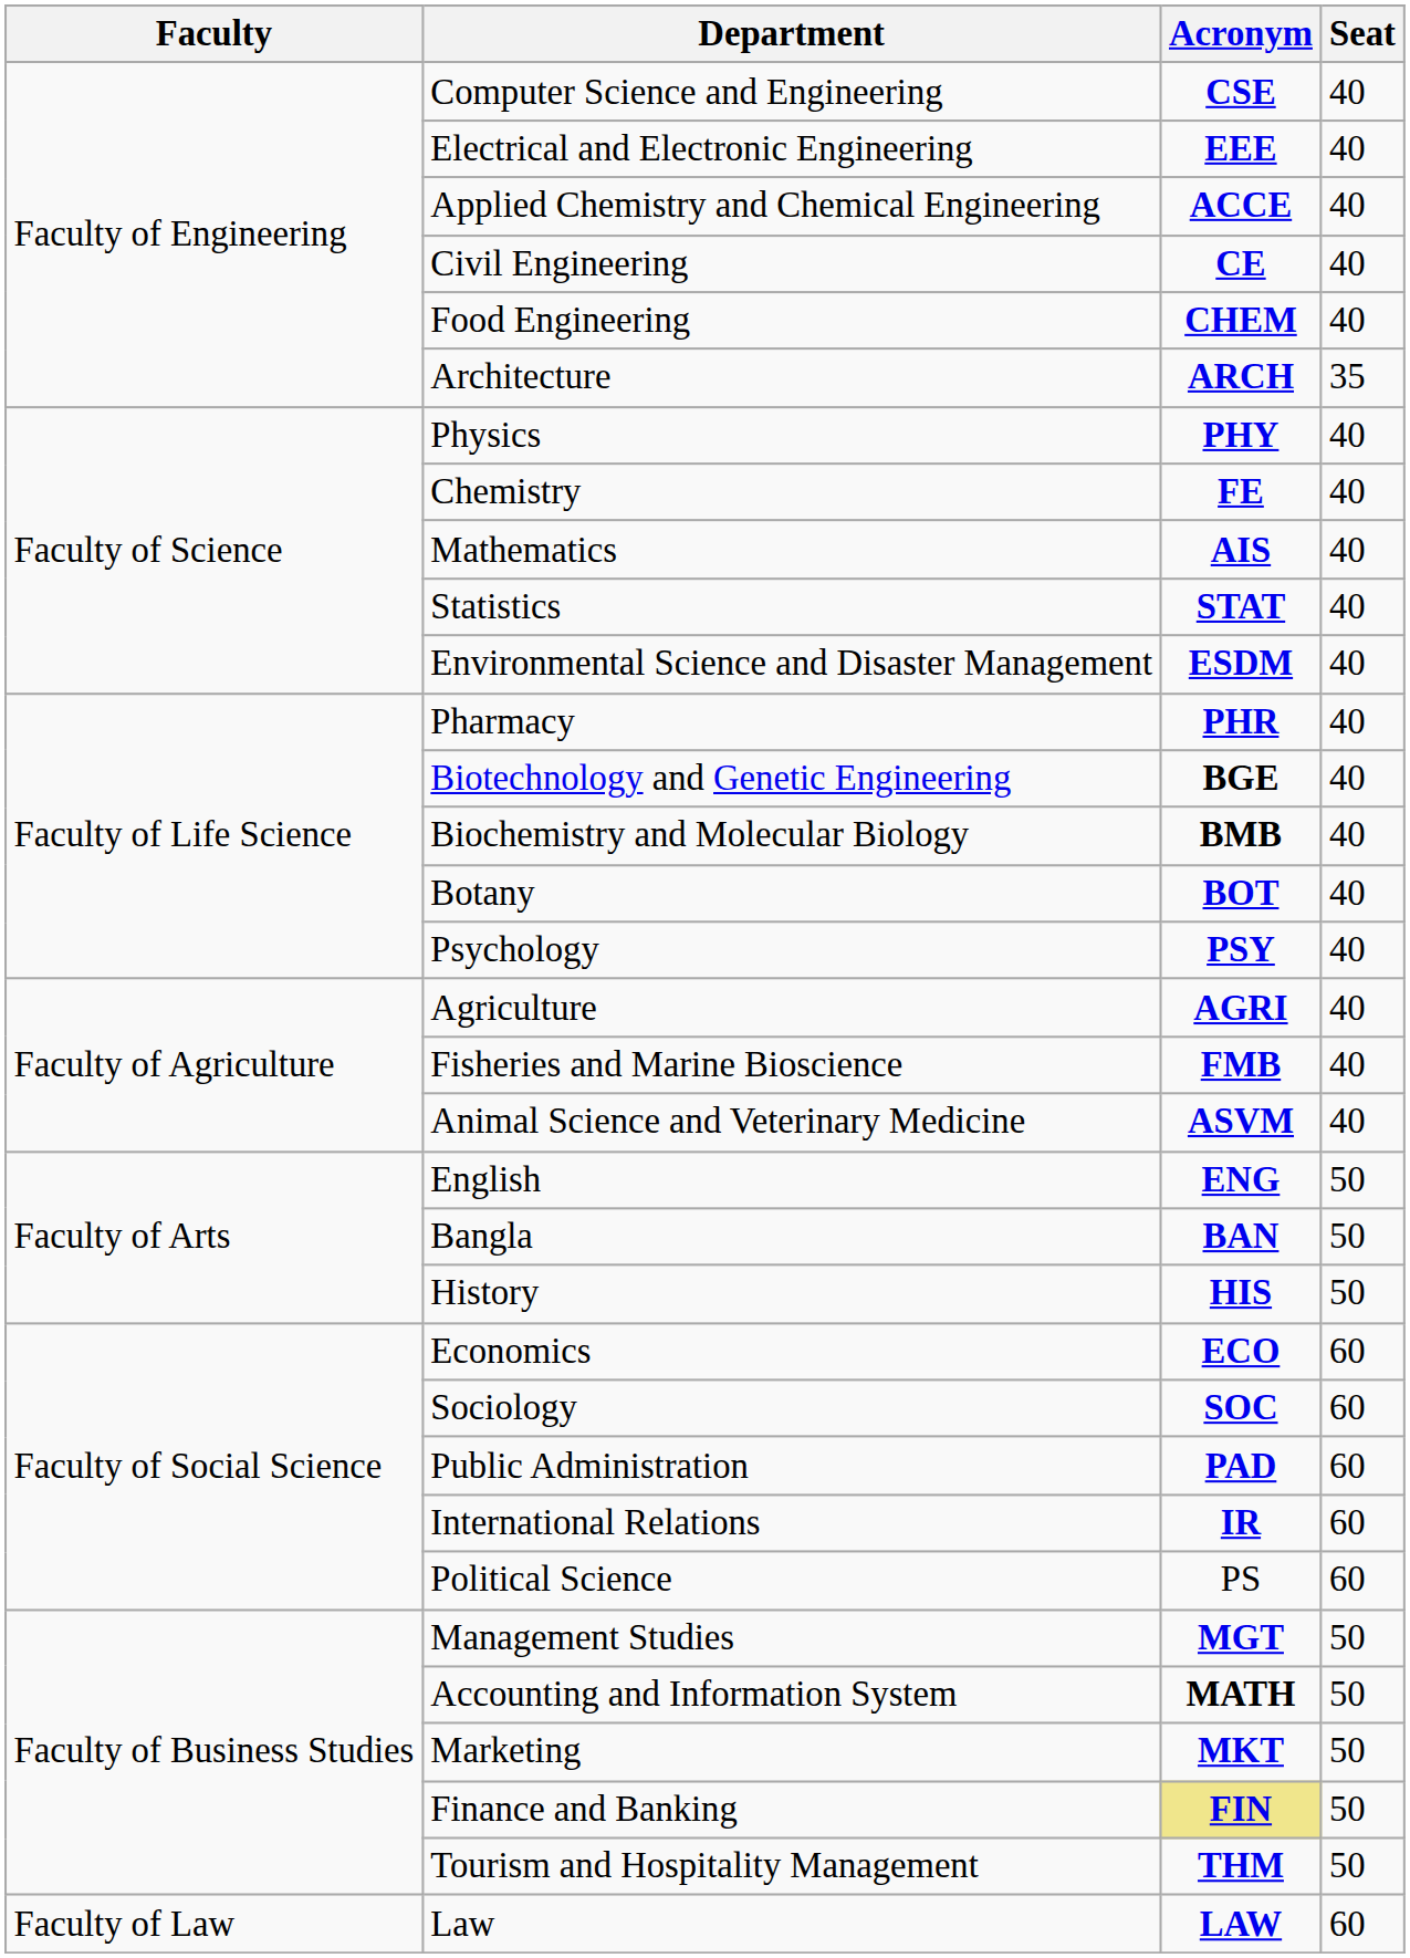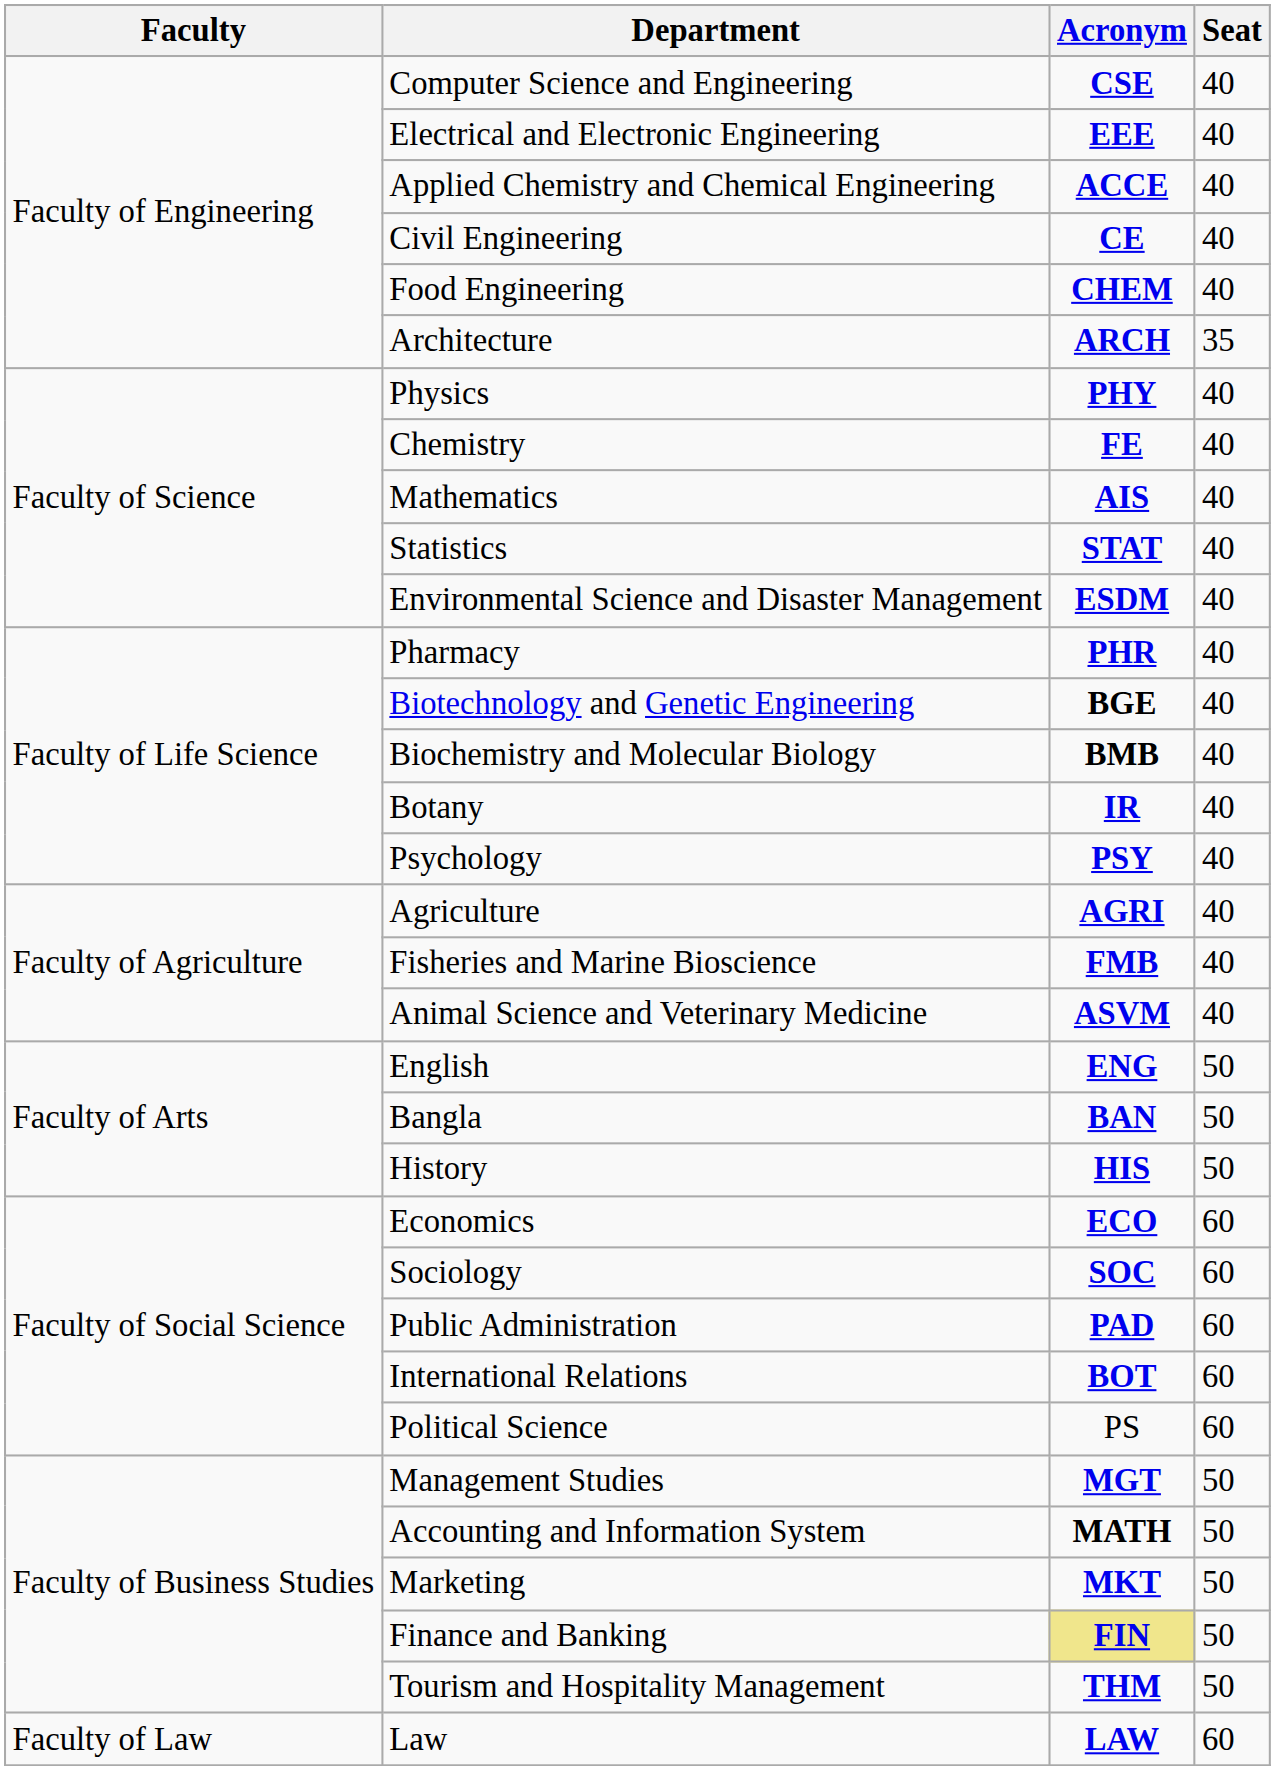Botany | Acronym: BOT -> IR
International Relations | Acronym: IR -> BOT
